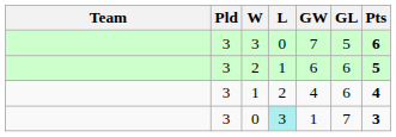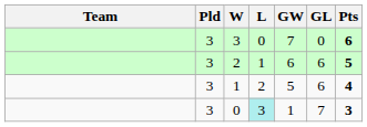row 2 | GL: 5 -> 0
row 4 | GW: 4 -> 5
